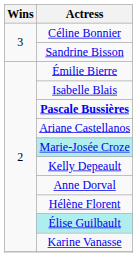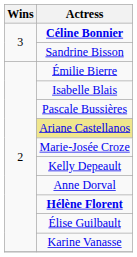Céline Bonnier | Actress: normal -> bold
Pascale Bussières | Actress: bold -> normal
Ariane Castellanos | Actress: no background -> khaki background
Marie-Josée Croze | Actress: paleturquoise background -> no background
Hélène Florent | Actress: normal -> bold
Élise Guilbault | Actress: paleturquoise background -> no background
